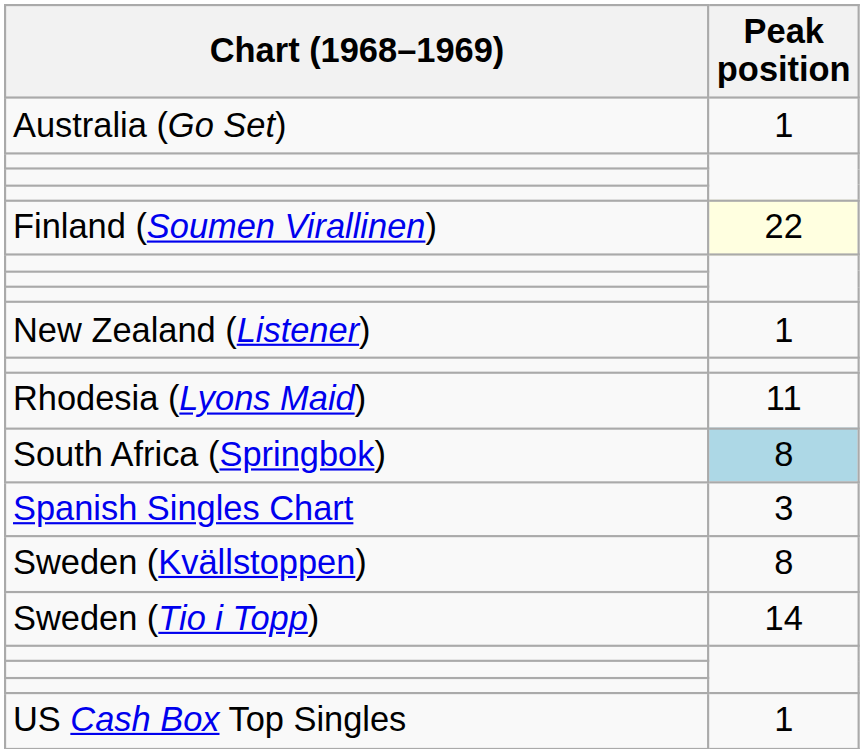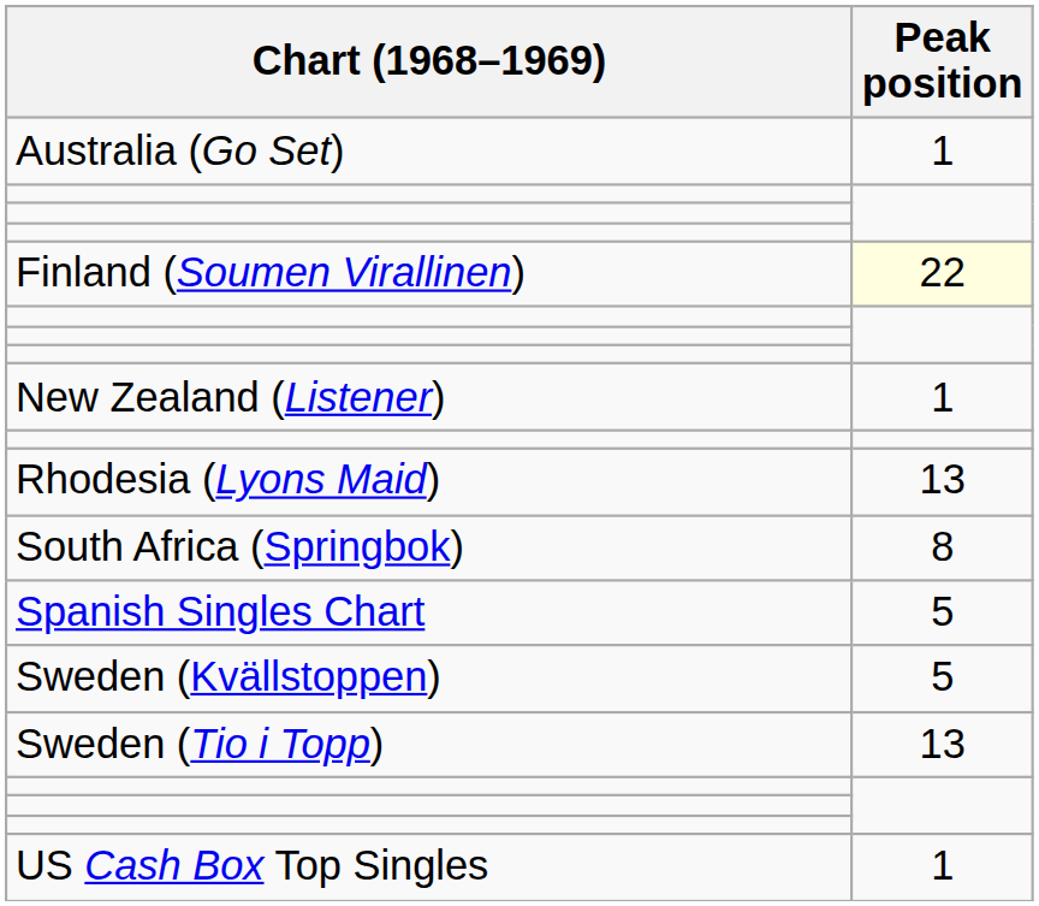row 12 | Peak position: 11 -> 13
row 13 | Peak position: lightblue background -> no background
row 14 | Peak position: 3 -> 5
row 15 | Peak position: 8 -> 5
row 16 | Peak position: 14 -> 13
